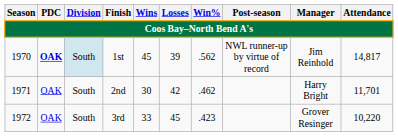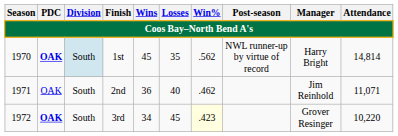1st | Losses: 39 -> 35
1st | Manager: Jim Reinhold -> Harry Bright
1st | Attendance: 14,817 -> 14,814
2nd | Wins: 30 -> 36
2nd | Losses: 42 -> 40
2nd | Manager: Harry Bright -> Jim Reinhold
2nd | Attendance: 11,701 -> 11,071
3rd | PDC: normal -> bold
3rd | Wins: 33 -> 34
3rd | Win%: no background -> lightyellow background
